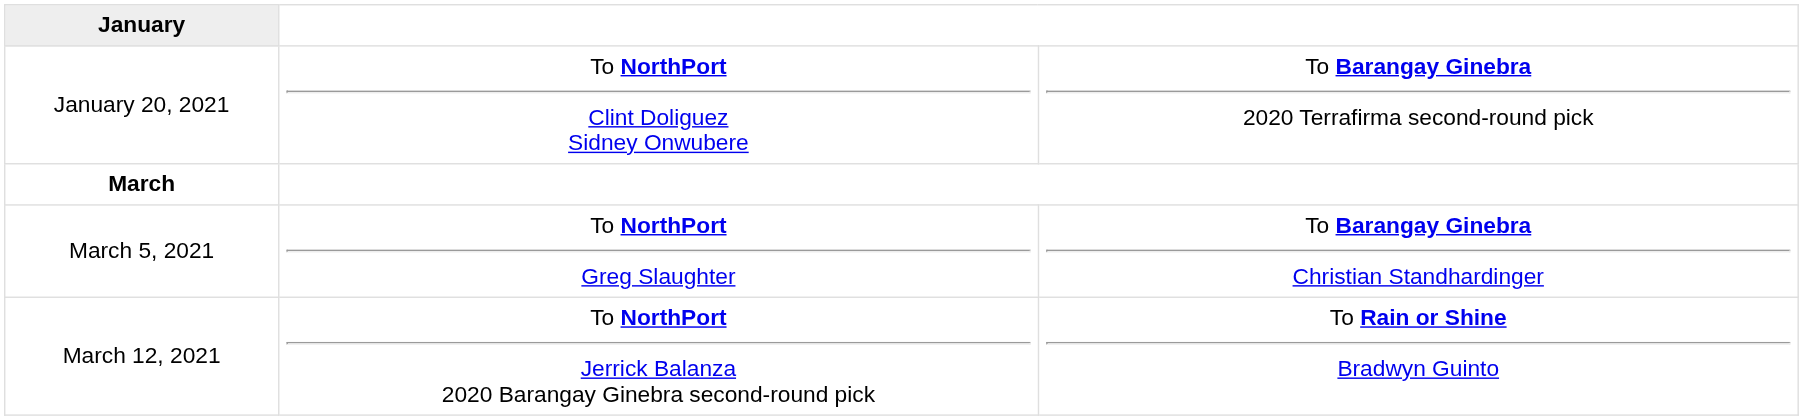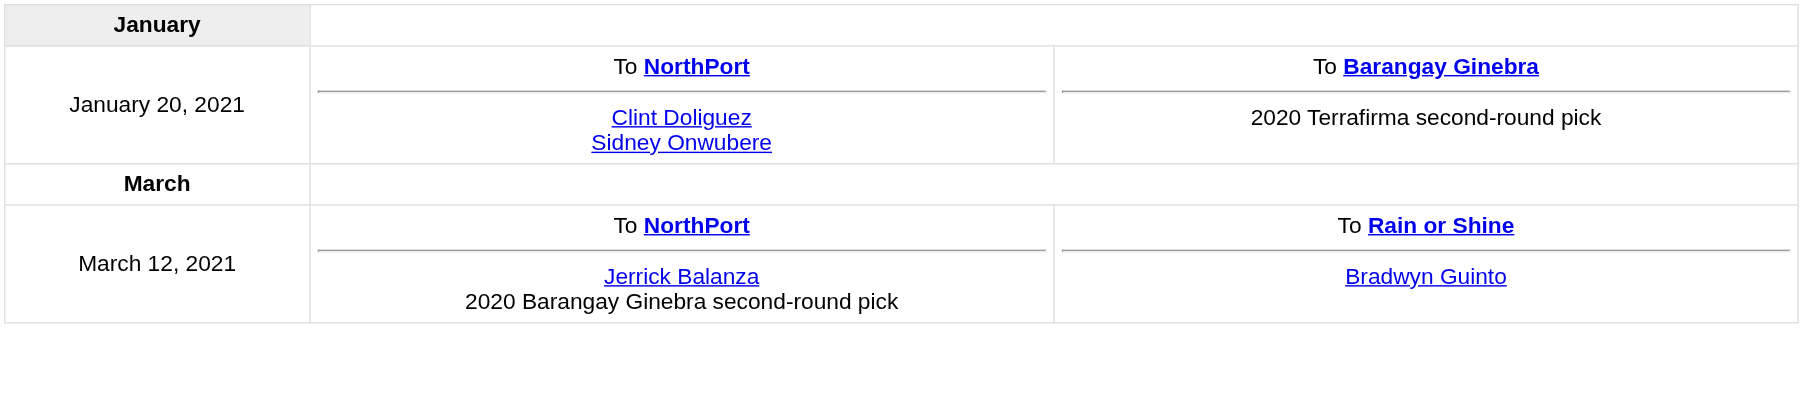- row: March 5, 2021 | To NorthPort Greg Slaughter | To Barangay Ginebra Christian Standhardinger
